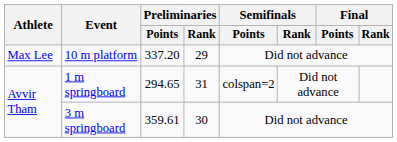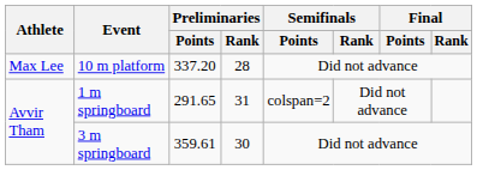10 m platform | Preliminaries / Rank: 29 -> 28
1 m springboard | Preliminaries / Points: 294.65 -> 291.65
